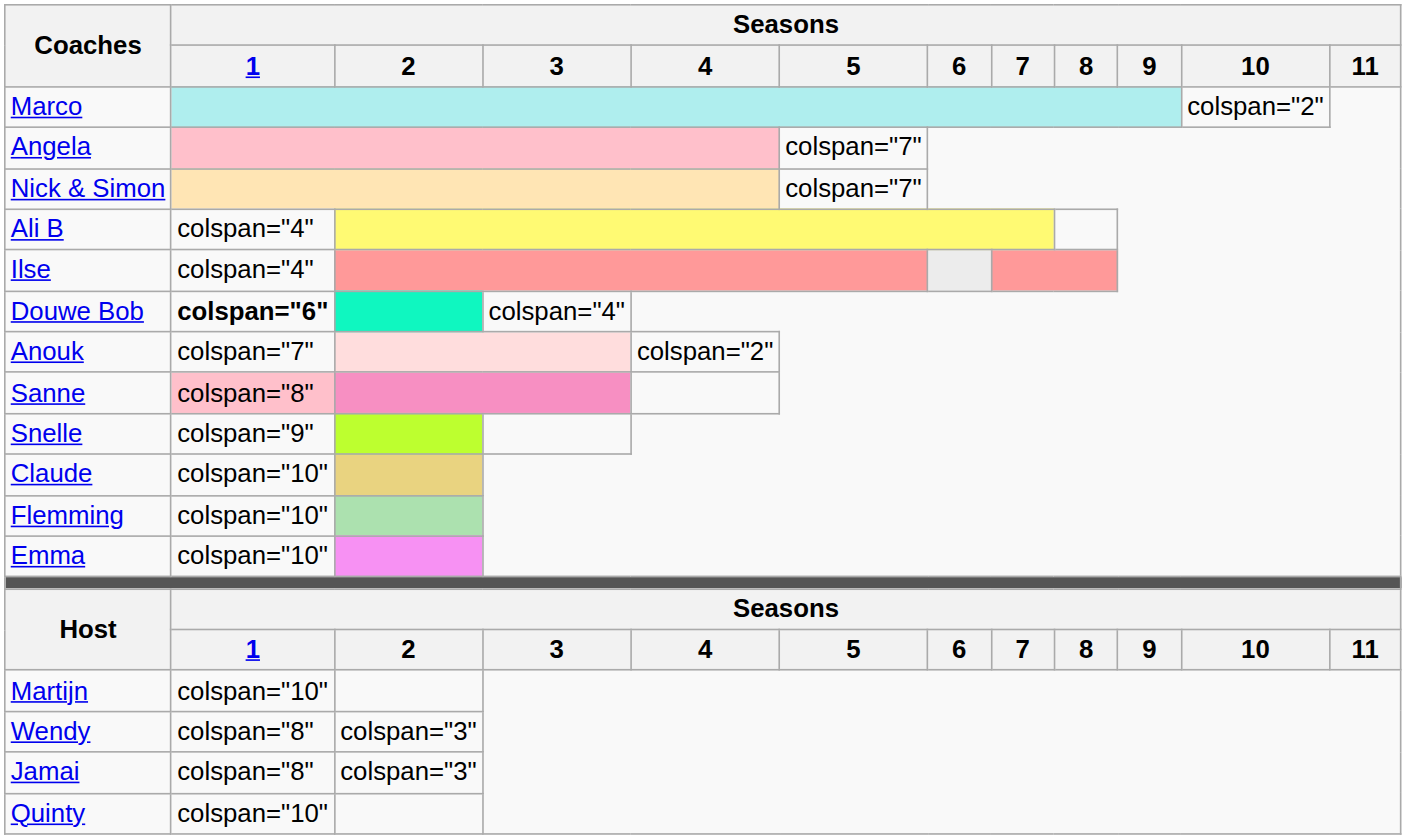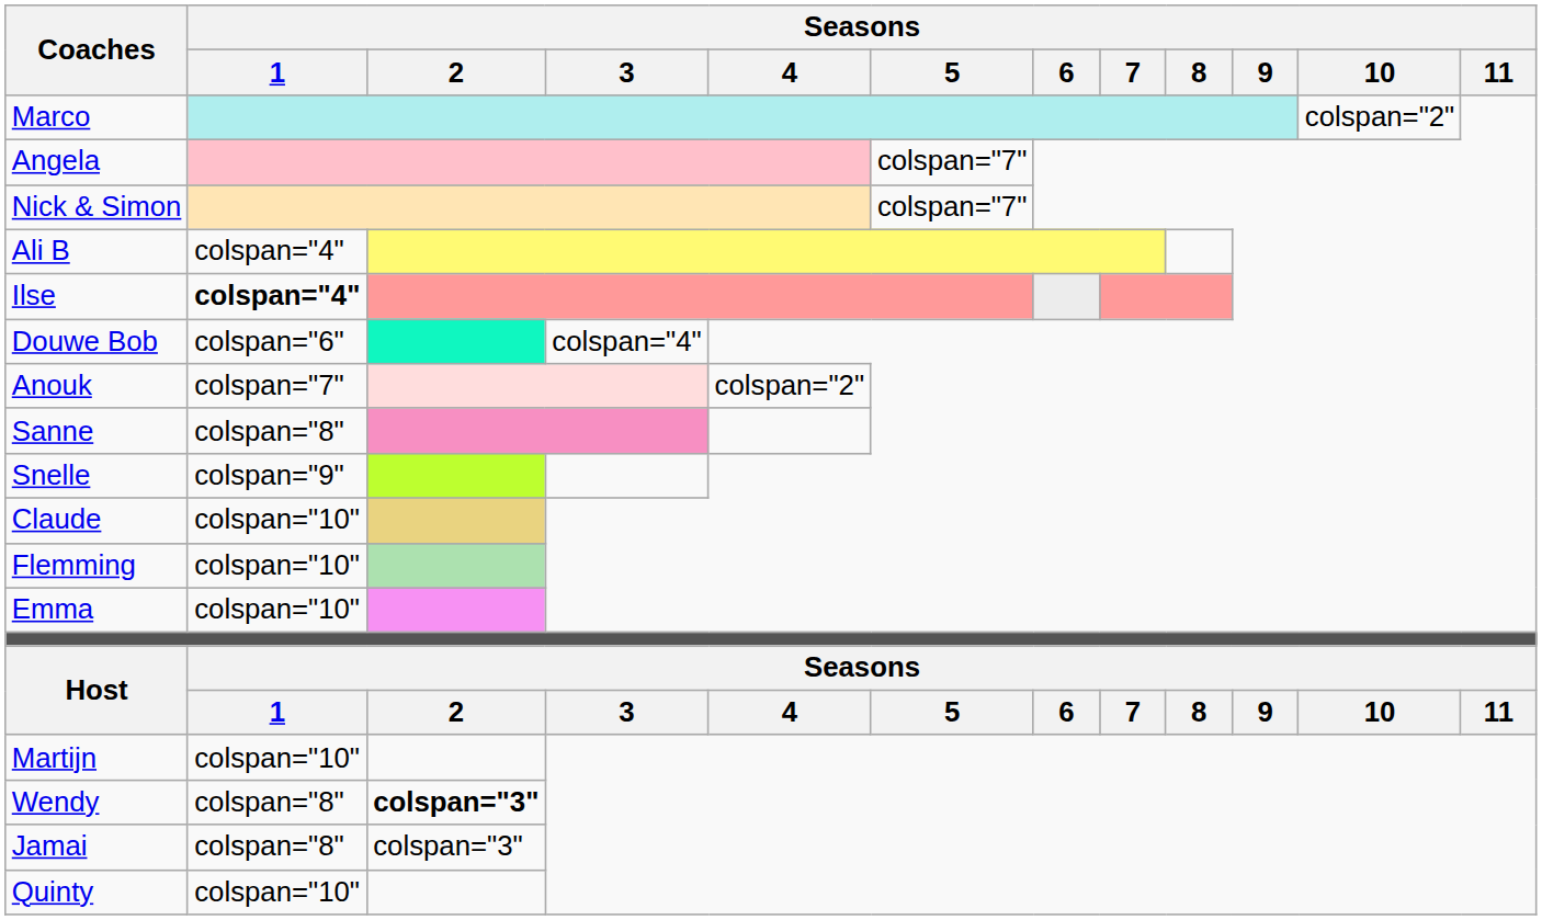Ilse | Seasons / 1: normal -> bold
Douwe Bob | Seasons / 1: bold -> normal
Sanne | Seasons / 1: pink background -> no background
Wendy | Seasons / 2: normal -> bold
